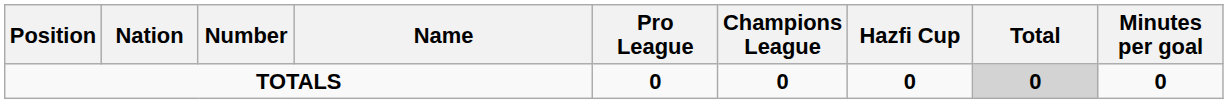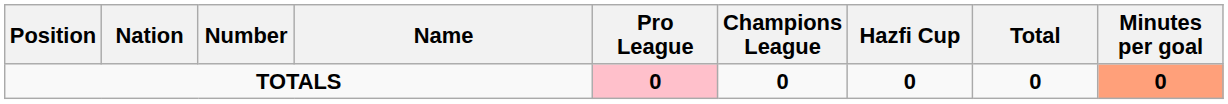row 2 | Pro League: no background -> pink background
row 2 | Total: lightgrey background -> no background
row 2 | Minutes per goal: no background -> lightsalmon background
